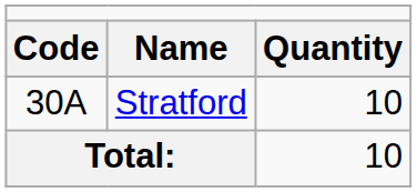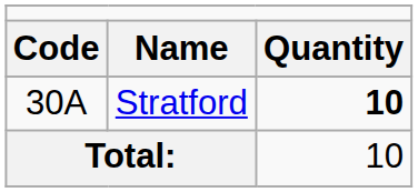30A | column 3: normal -> bold
